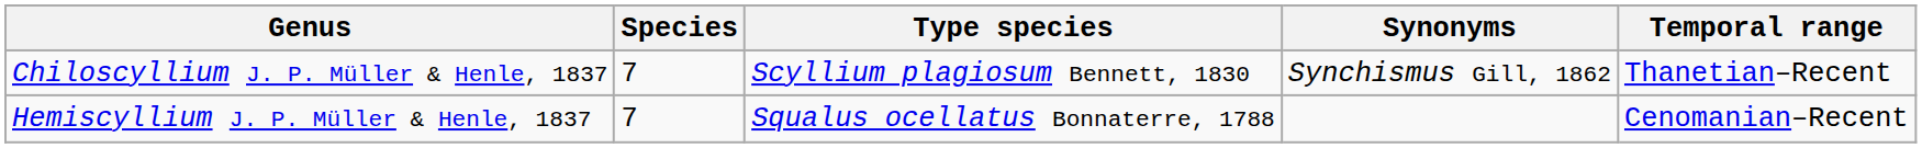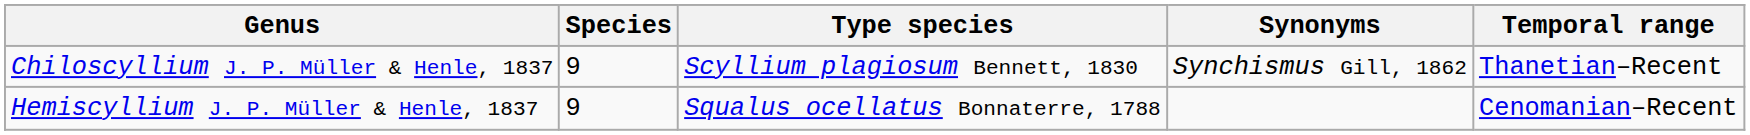Chiloscyllium J. P. Müller & Henle, 1837 | Species: 7 -> 9
Hemiscyllium J. P. Müller & Henle, 1837 | Species: 7 -> 9
